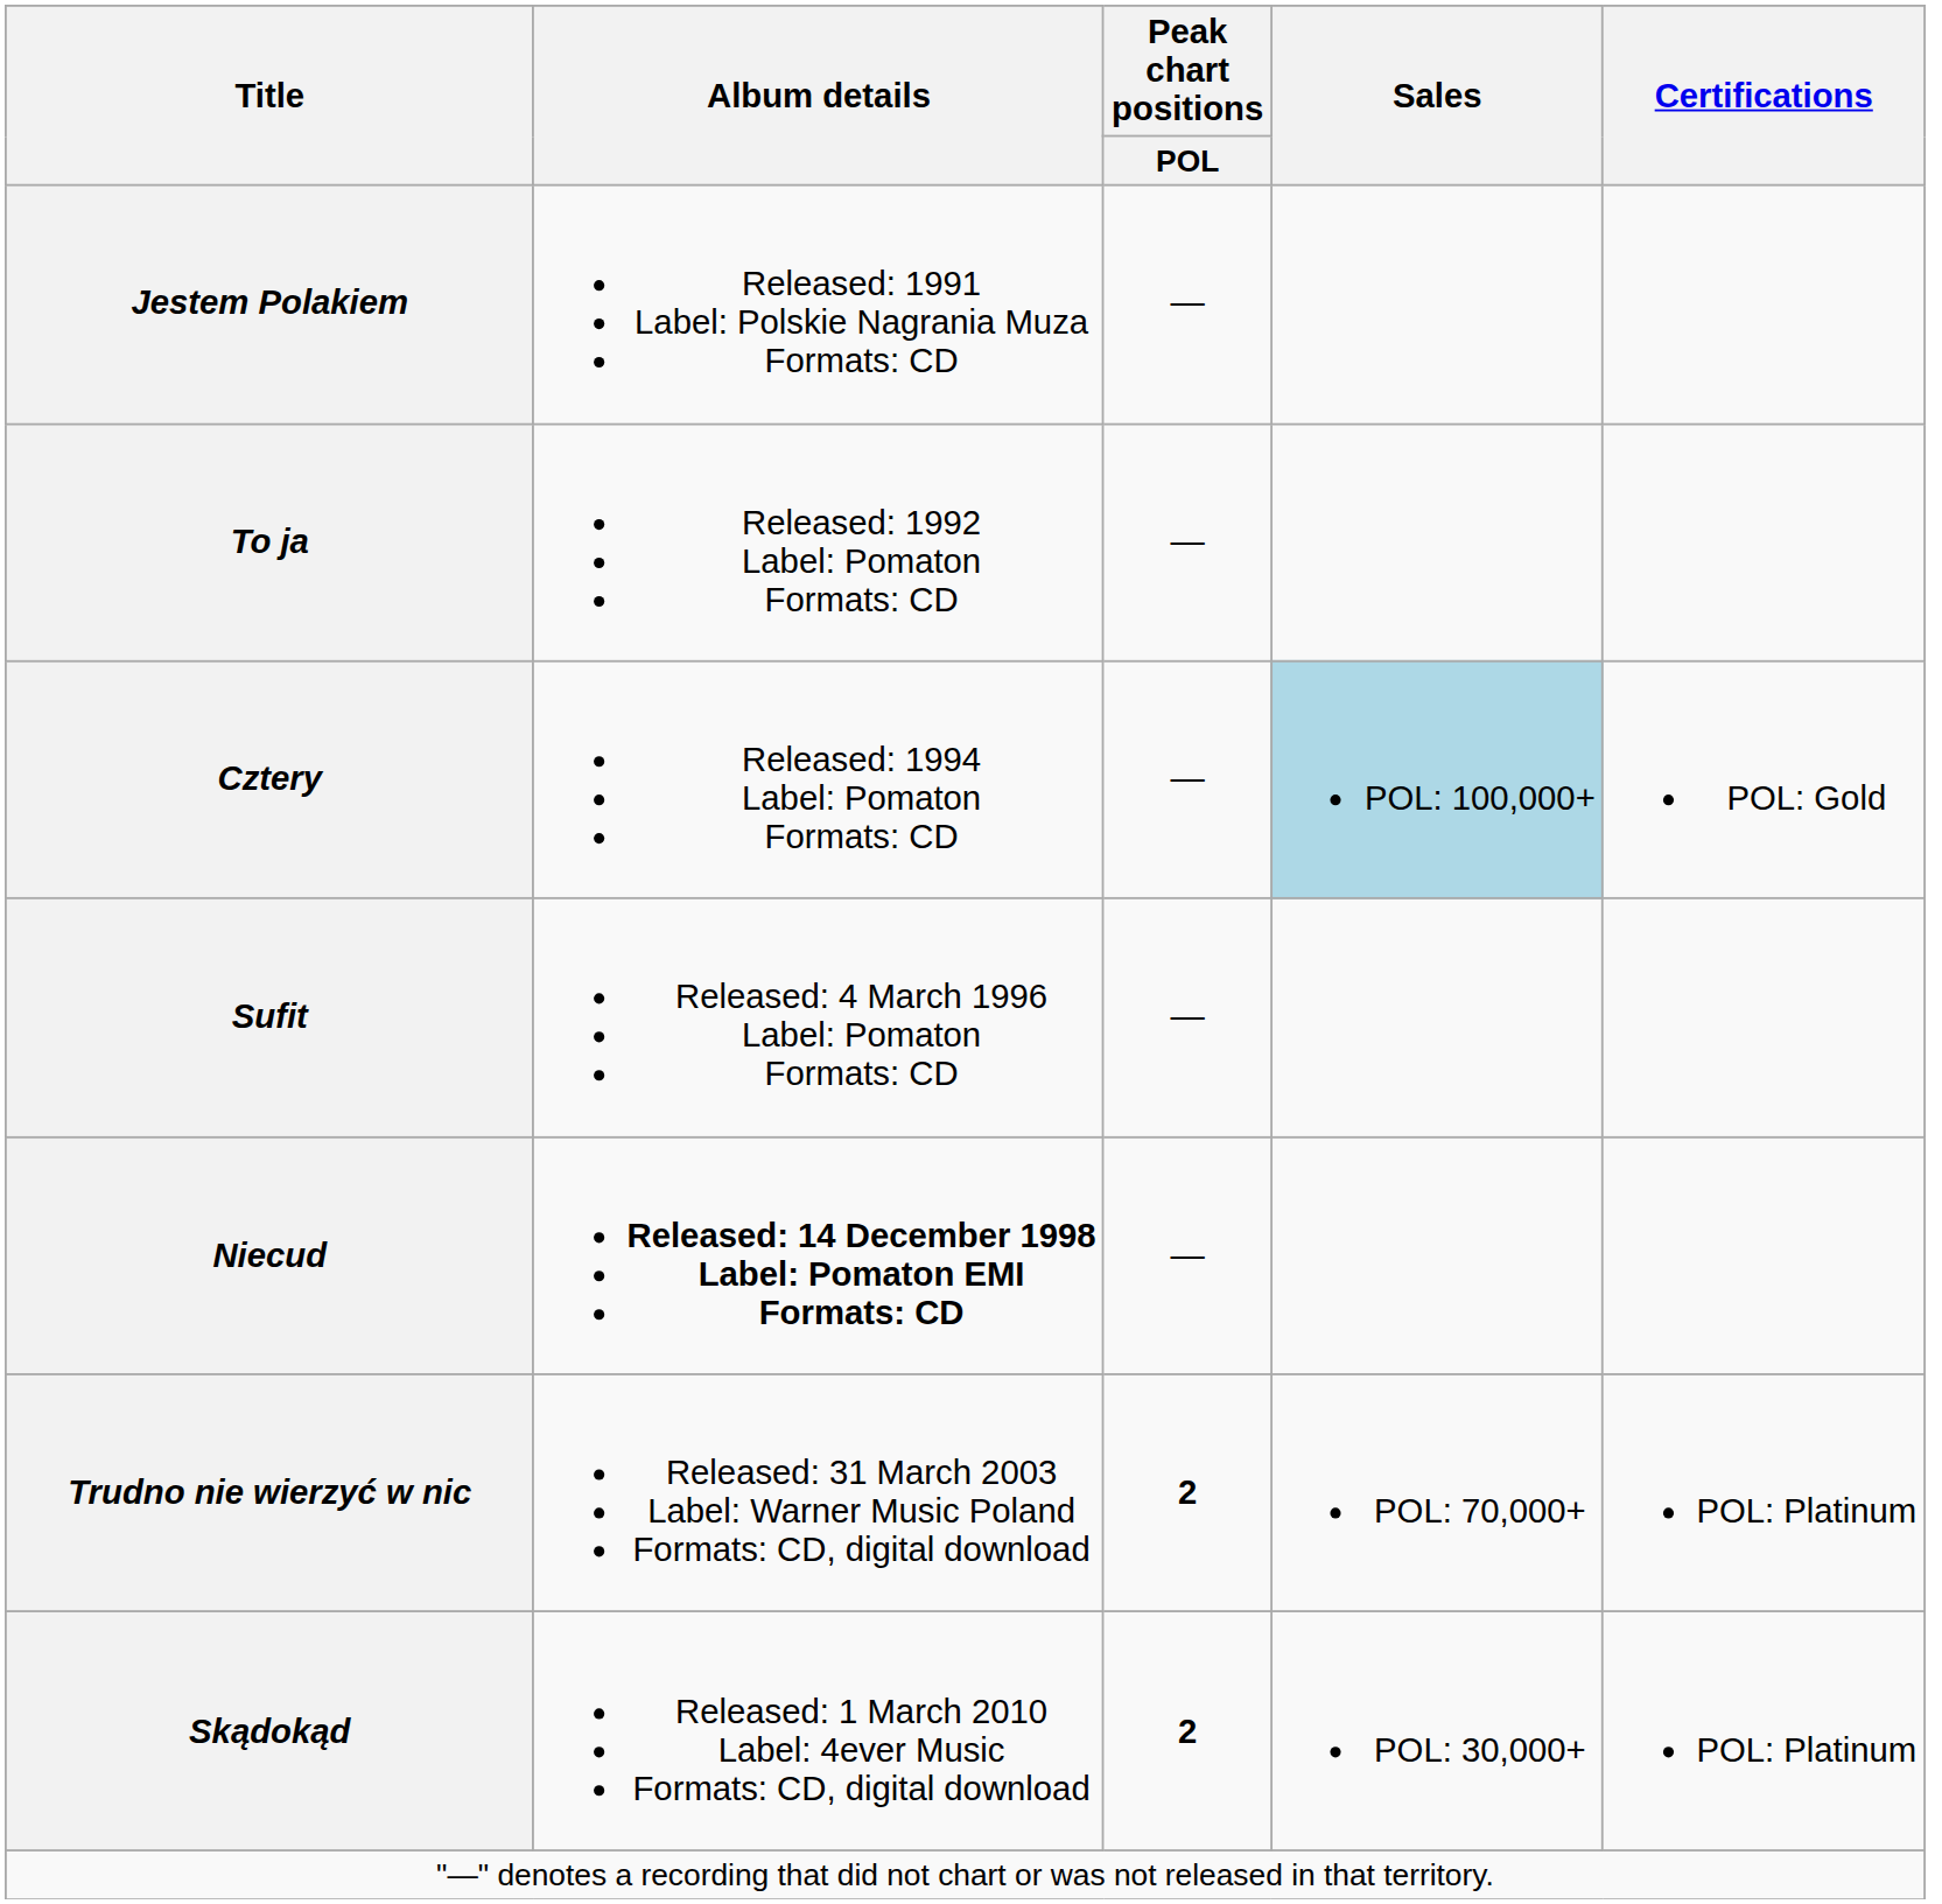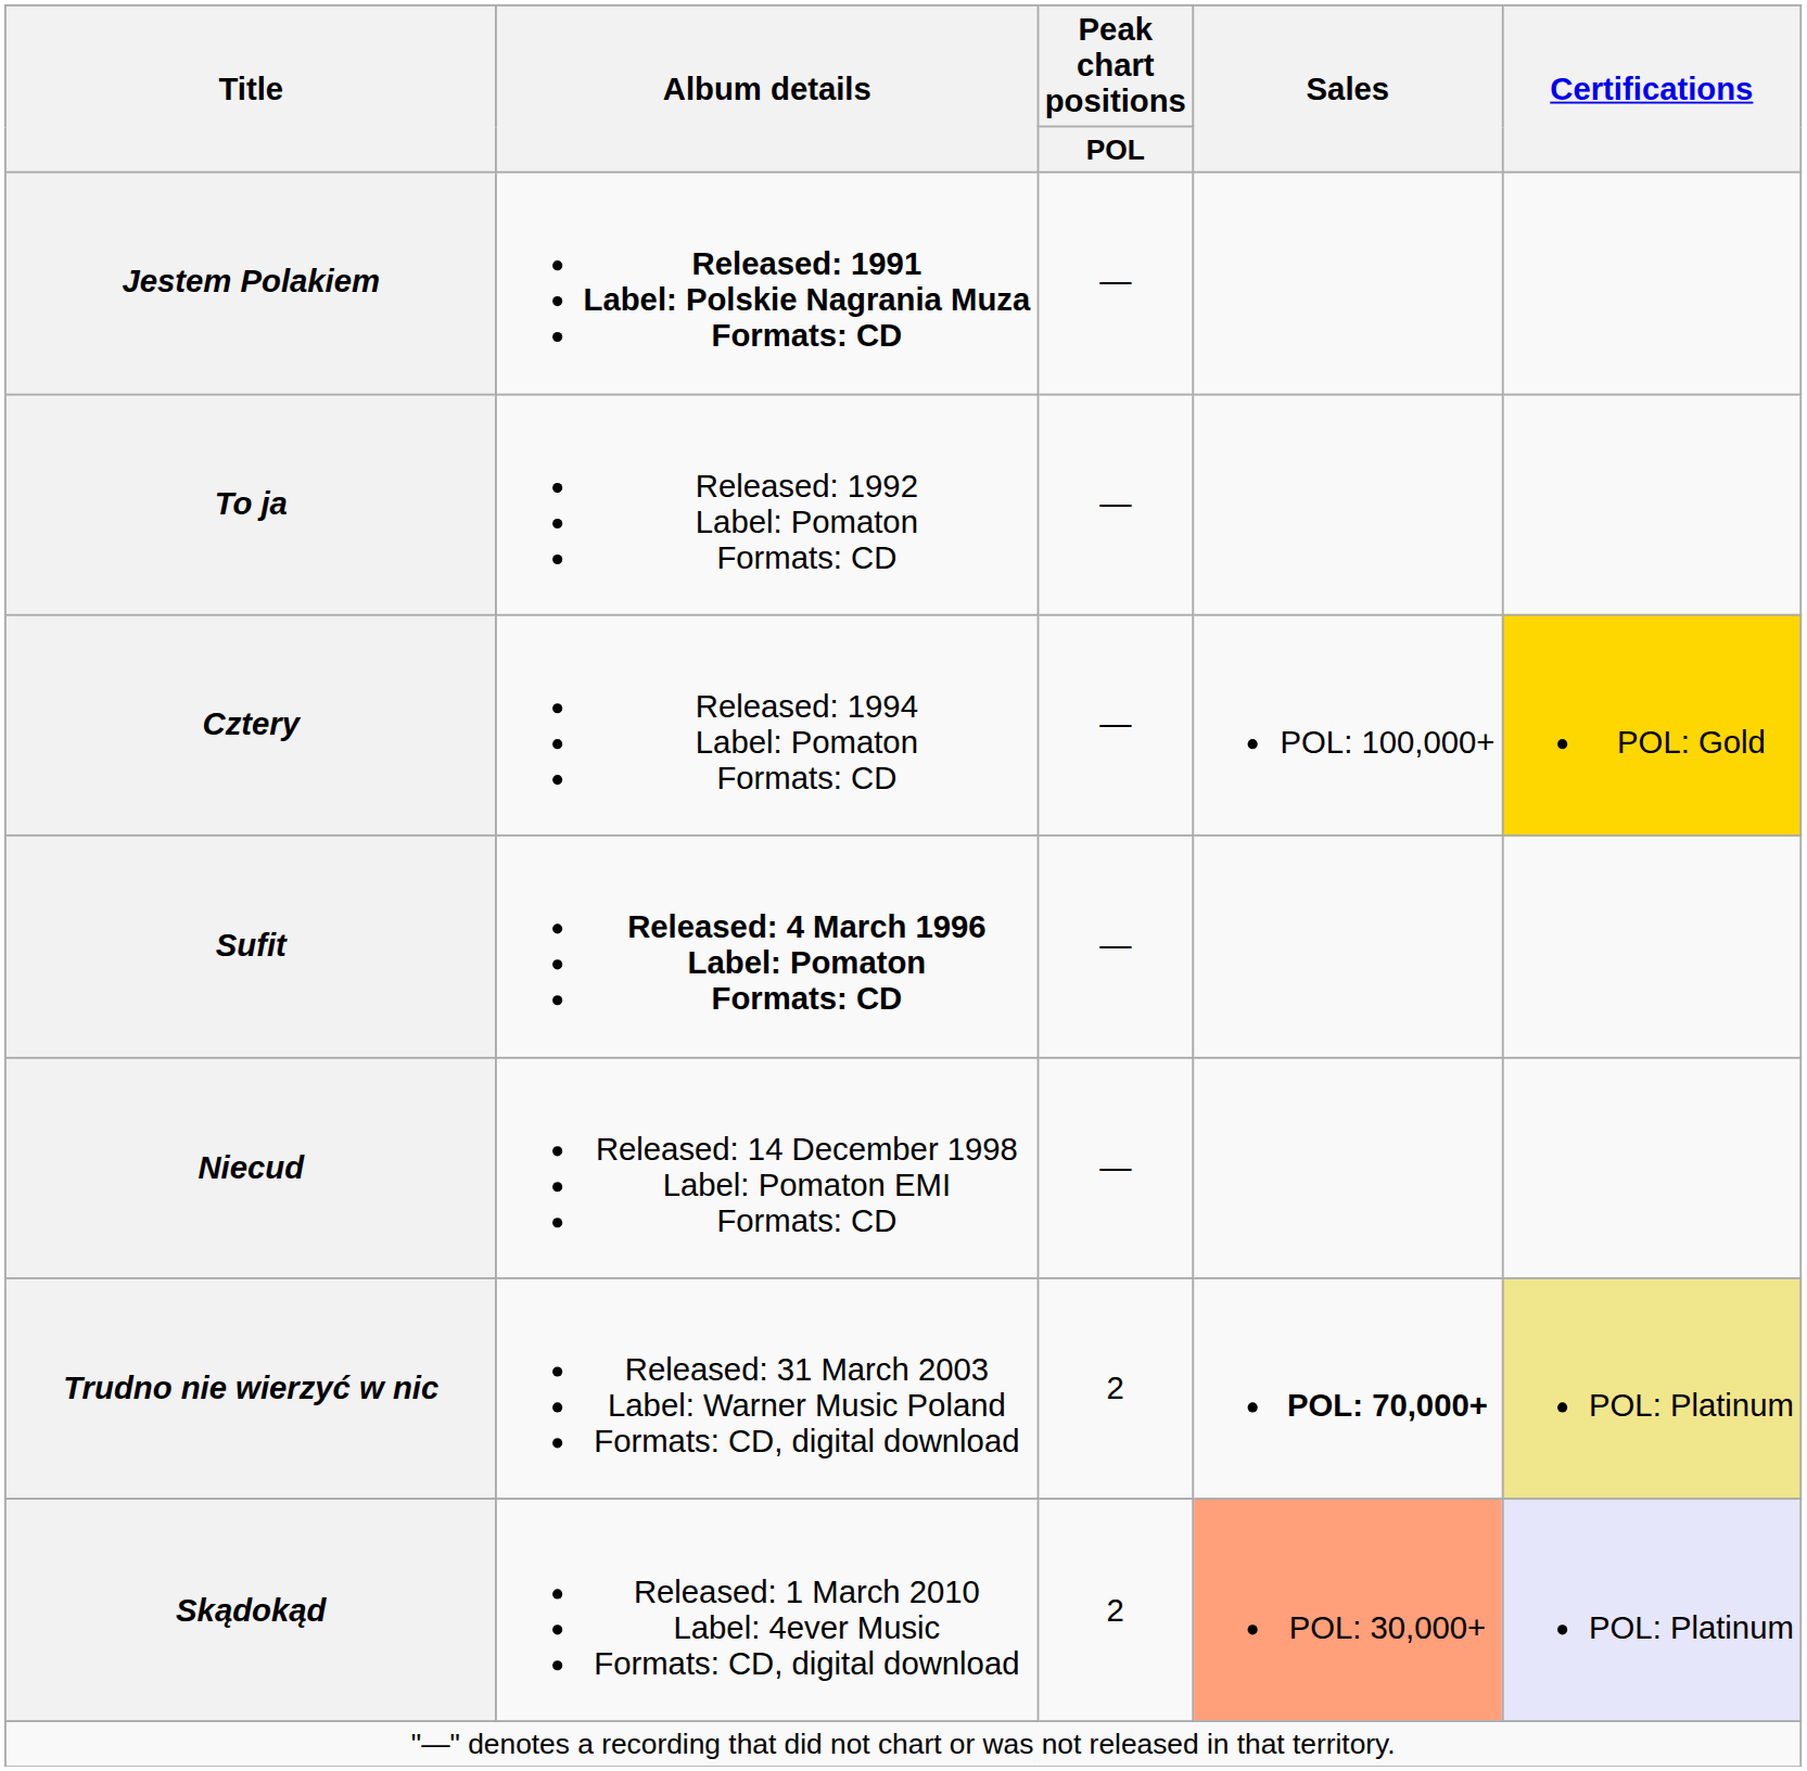Jestem Polakiem | Album details: normal -> bold
Cztery | Sales: lightblue background -> no background
Cztery | Certifications: no background -> gold background
Sufit | Album details: normal -> bold
Niecud | Album details: bold -> normal
Trudno nie wierzyć w nic | Peak chart positions / POL: bold -> normal
Trudno nie wierzyć w nic | Sales: normal -> bold
Trudno nie wierzyć w nic | Certifications: no background -> khaki background
Skądokąd | Peak chart positions / POL: bold -> normal
Skądokąd | Sales: no background -> lightsalmon background
Skądokąd | Certifications: no background -> lavender background
